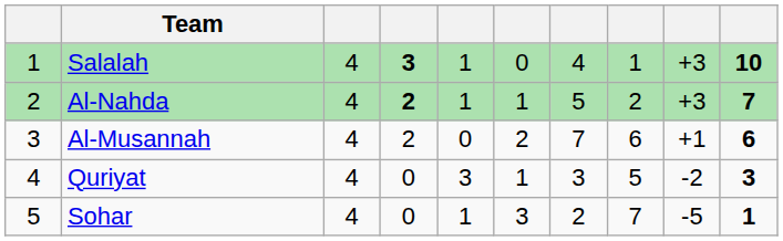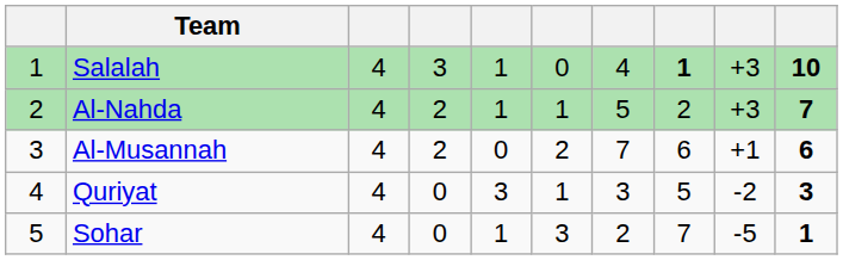Salalah | column 4: bold -> normal
Salalah | column 8: normal -> bold
Al-Nahda | column 4: bold -> normal
